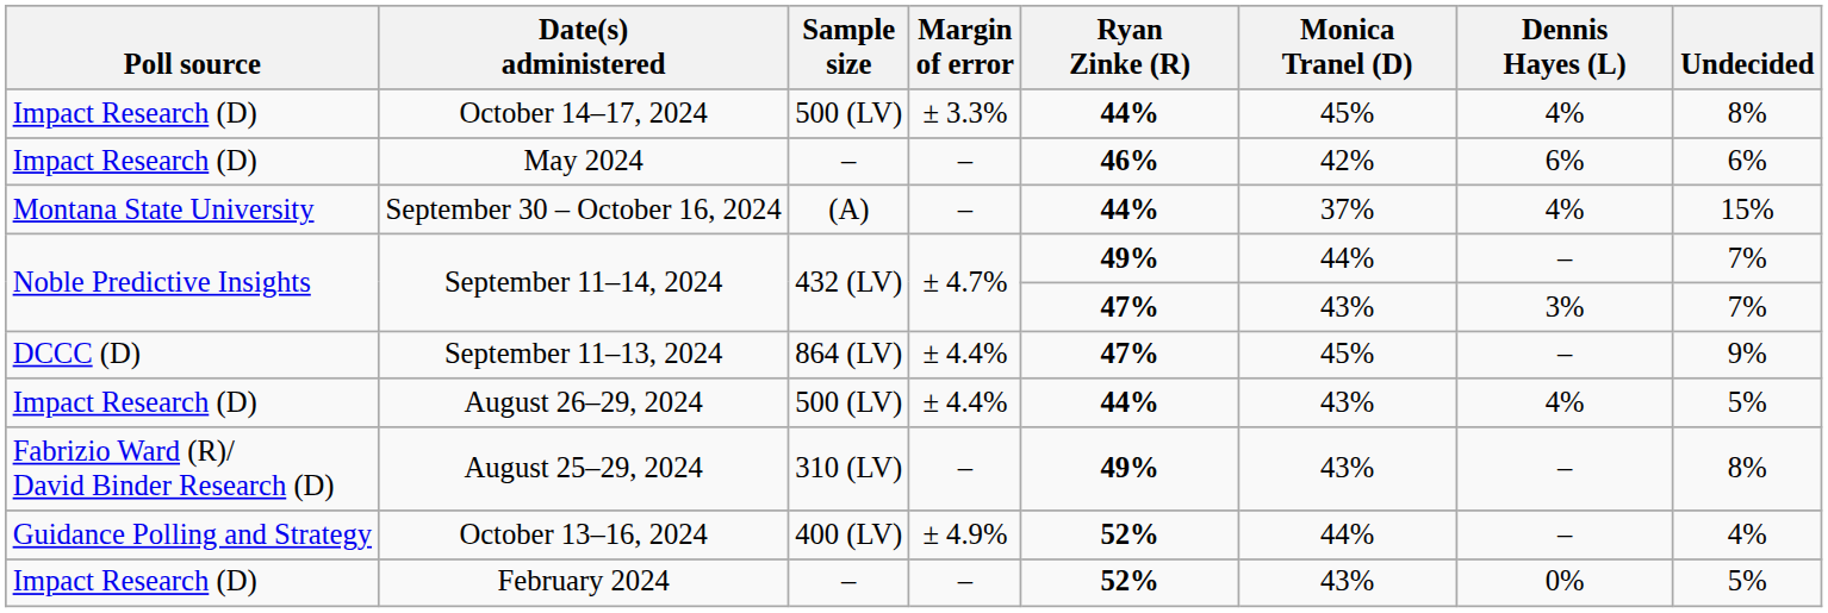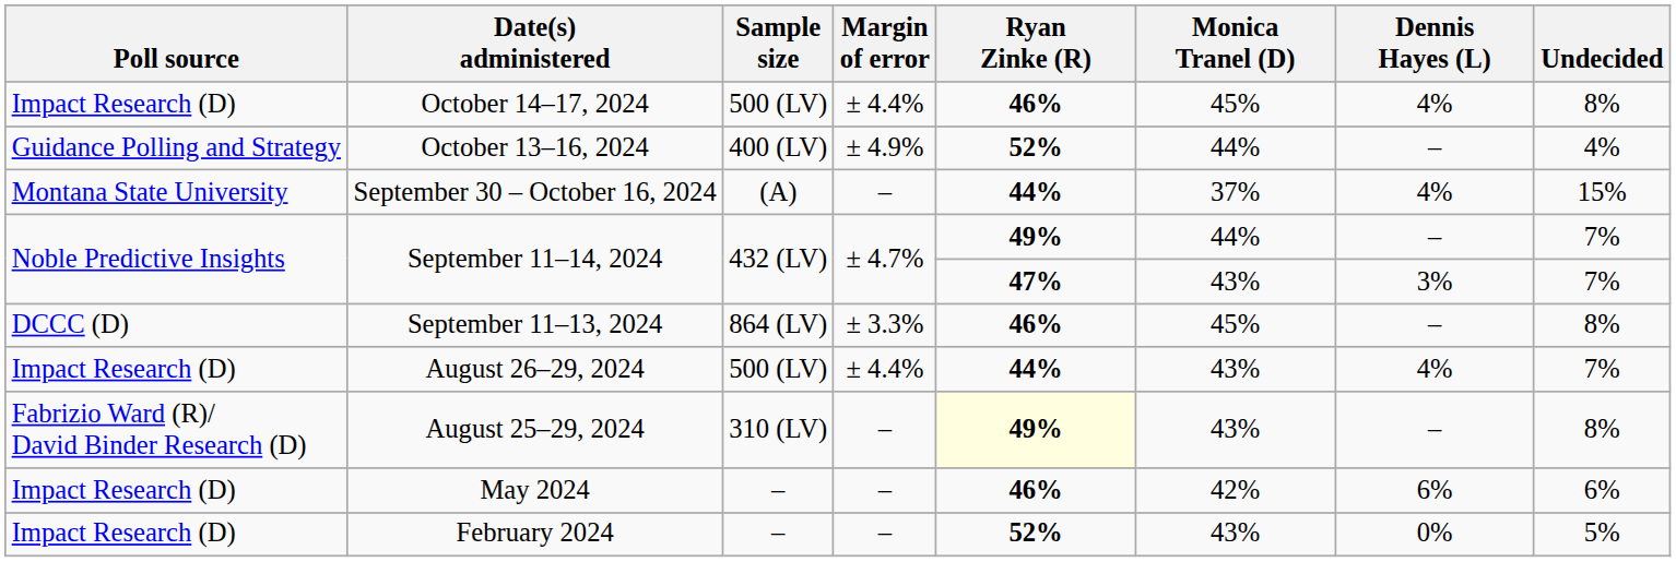October 14–17, 2024 | Margin of error: ± 3.3% -> ± 4.4%
October 14–17, 2024 | Ryan Zinke (R): 44% -> 46%
rows swapped: October 13–16, 2024 <-> May 2024
September 11–13, 2024 | Margin of error: ± 4.4% -> ± 3.3%
September 11–13, 2024 | Ryan Zinke (R): 47% -> 46%
September 11–13, 2024 | Undecided: 9% -> 8%
August 26–29, 2024 | Undecided: 5% -> 7%
August 25–29, 2024 | Ryan Zinke (R): no background -> lightyellow background
